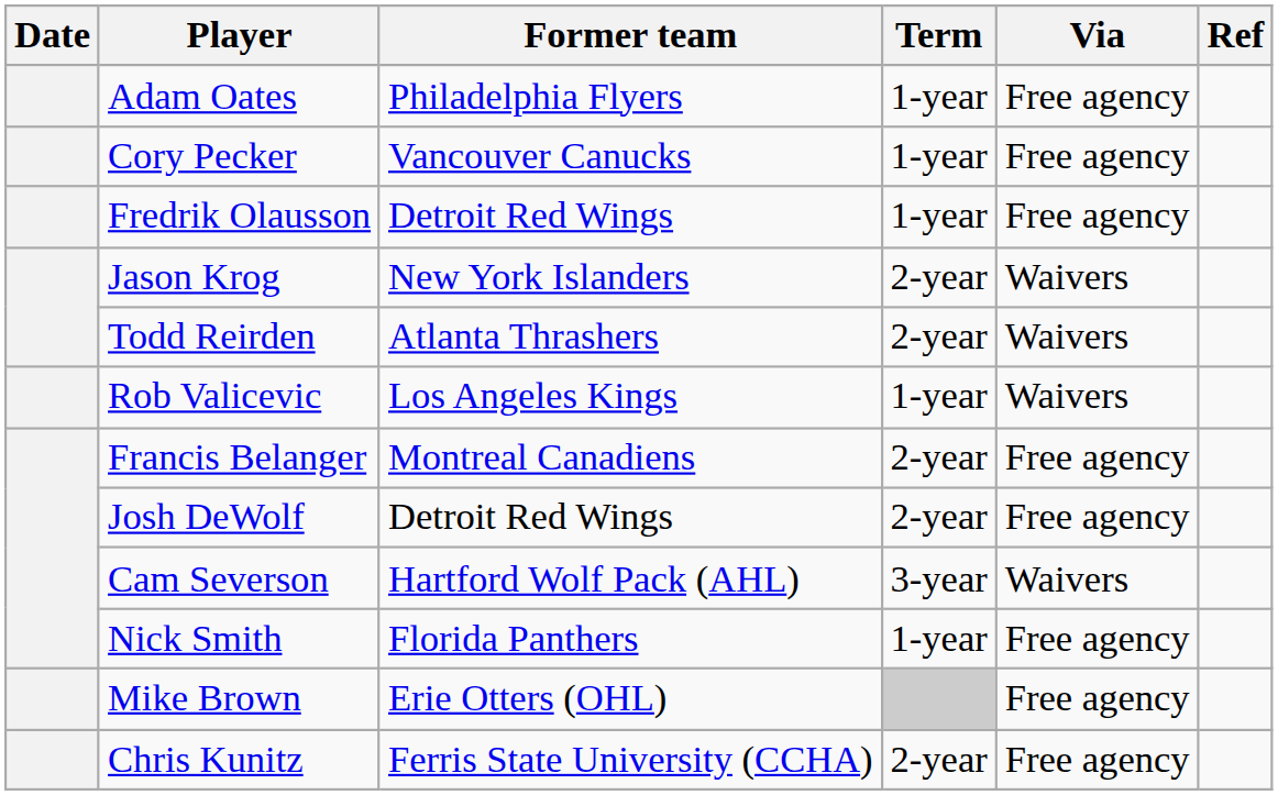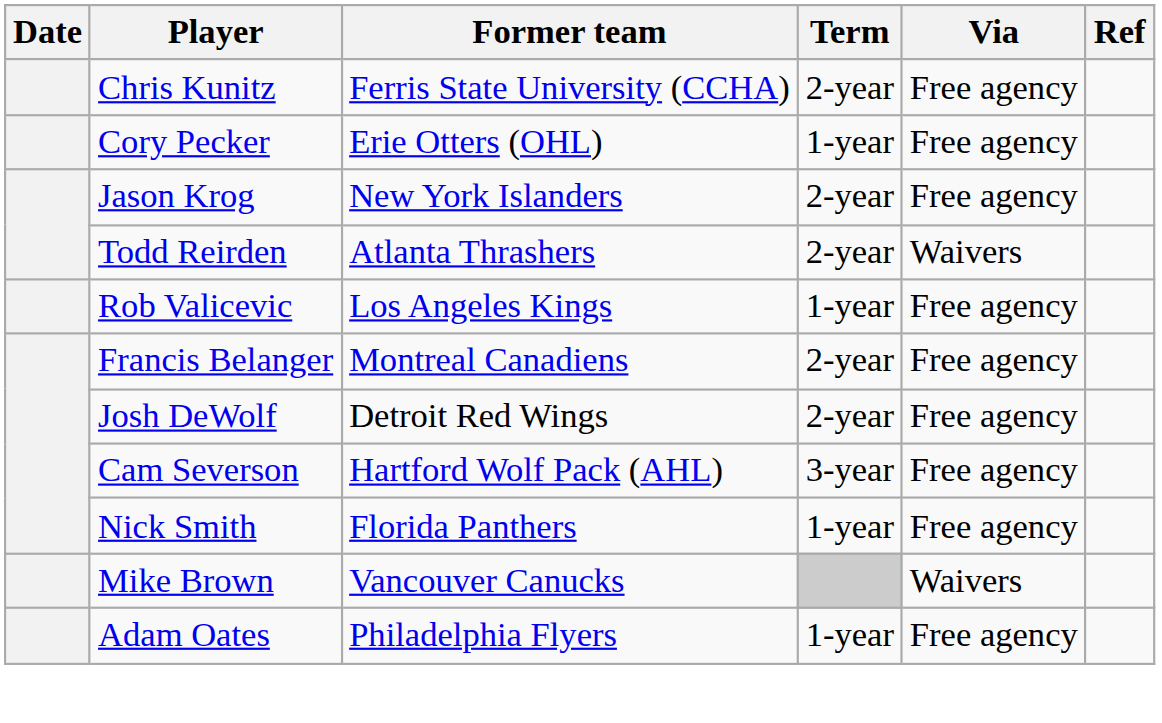rows swapped: Adam Oates <-> Chris Kunitz
Cory Pecker | Former team: Vancouver Canucks -> Erie Otters (OHL)
- row: Fredrik Olausson | Detroit Red Wings | 1-year | Free agency
Jason Krog | Via: Waivers -> Free agency
Rob Valicevic | Via: Waivers -> Free agency
Cam Severson | Via: Waivers -> Free agency
Mike Brown | Former team: Erie Otters (OHL) -> Vancouver Canucks
Mike Brown | Via: Free agency -> Waivers
